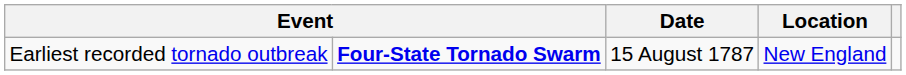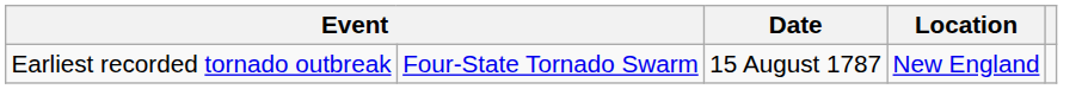Earliest recorded tornado outbreak | column 2: bold -> normal
